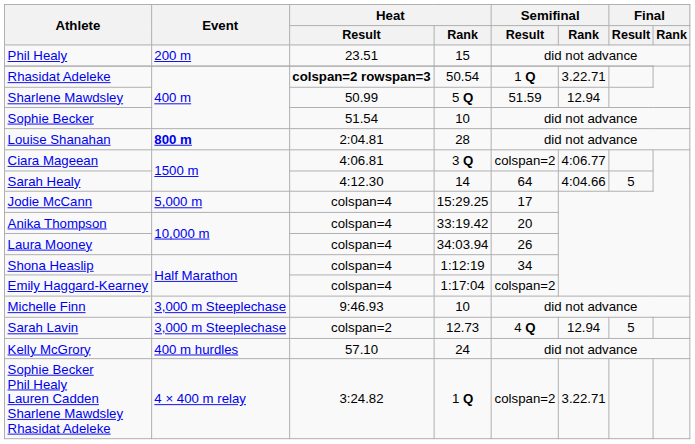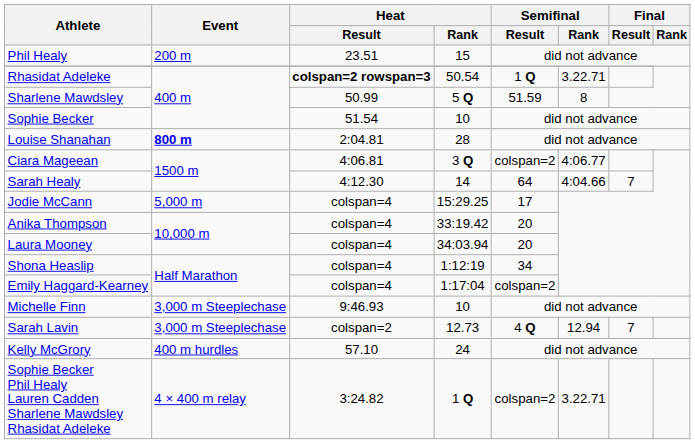Sharlene Mawdsley | Semifinal / Rank: 12.94 -> 8
Sarah Healy | Final / Result: 5 -> 7
Laura Mooney | Semifinal / Result: 26 -> 20
Sarah Lavin | Final / Result: 5 -> 7
